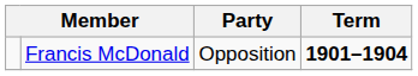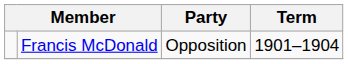Francis McDonald | Term: bold -> normal
